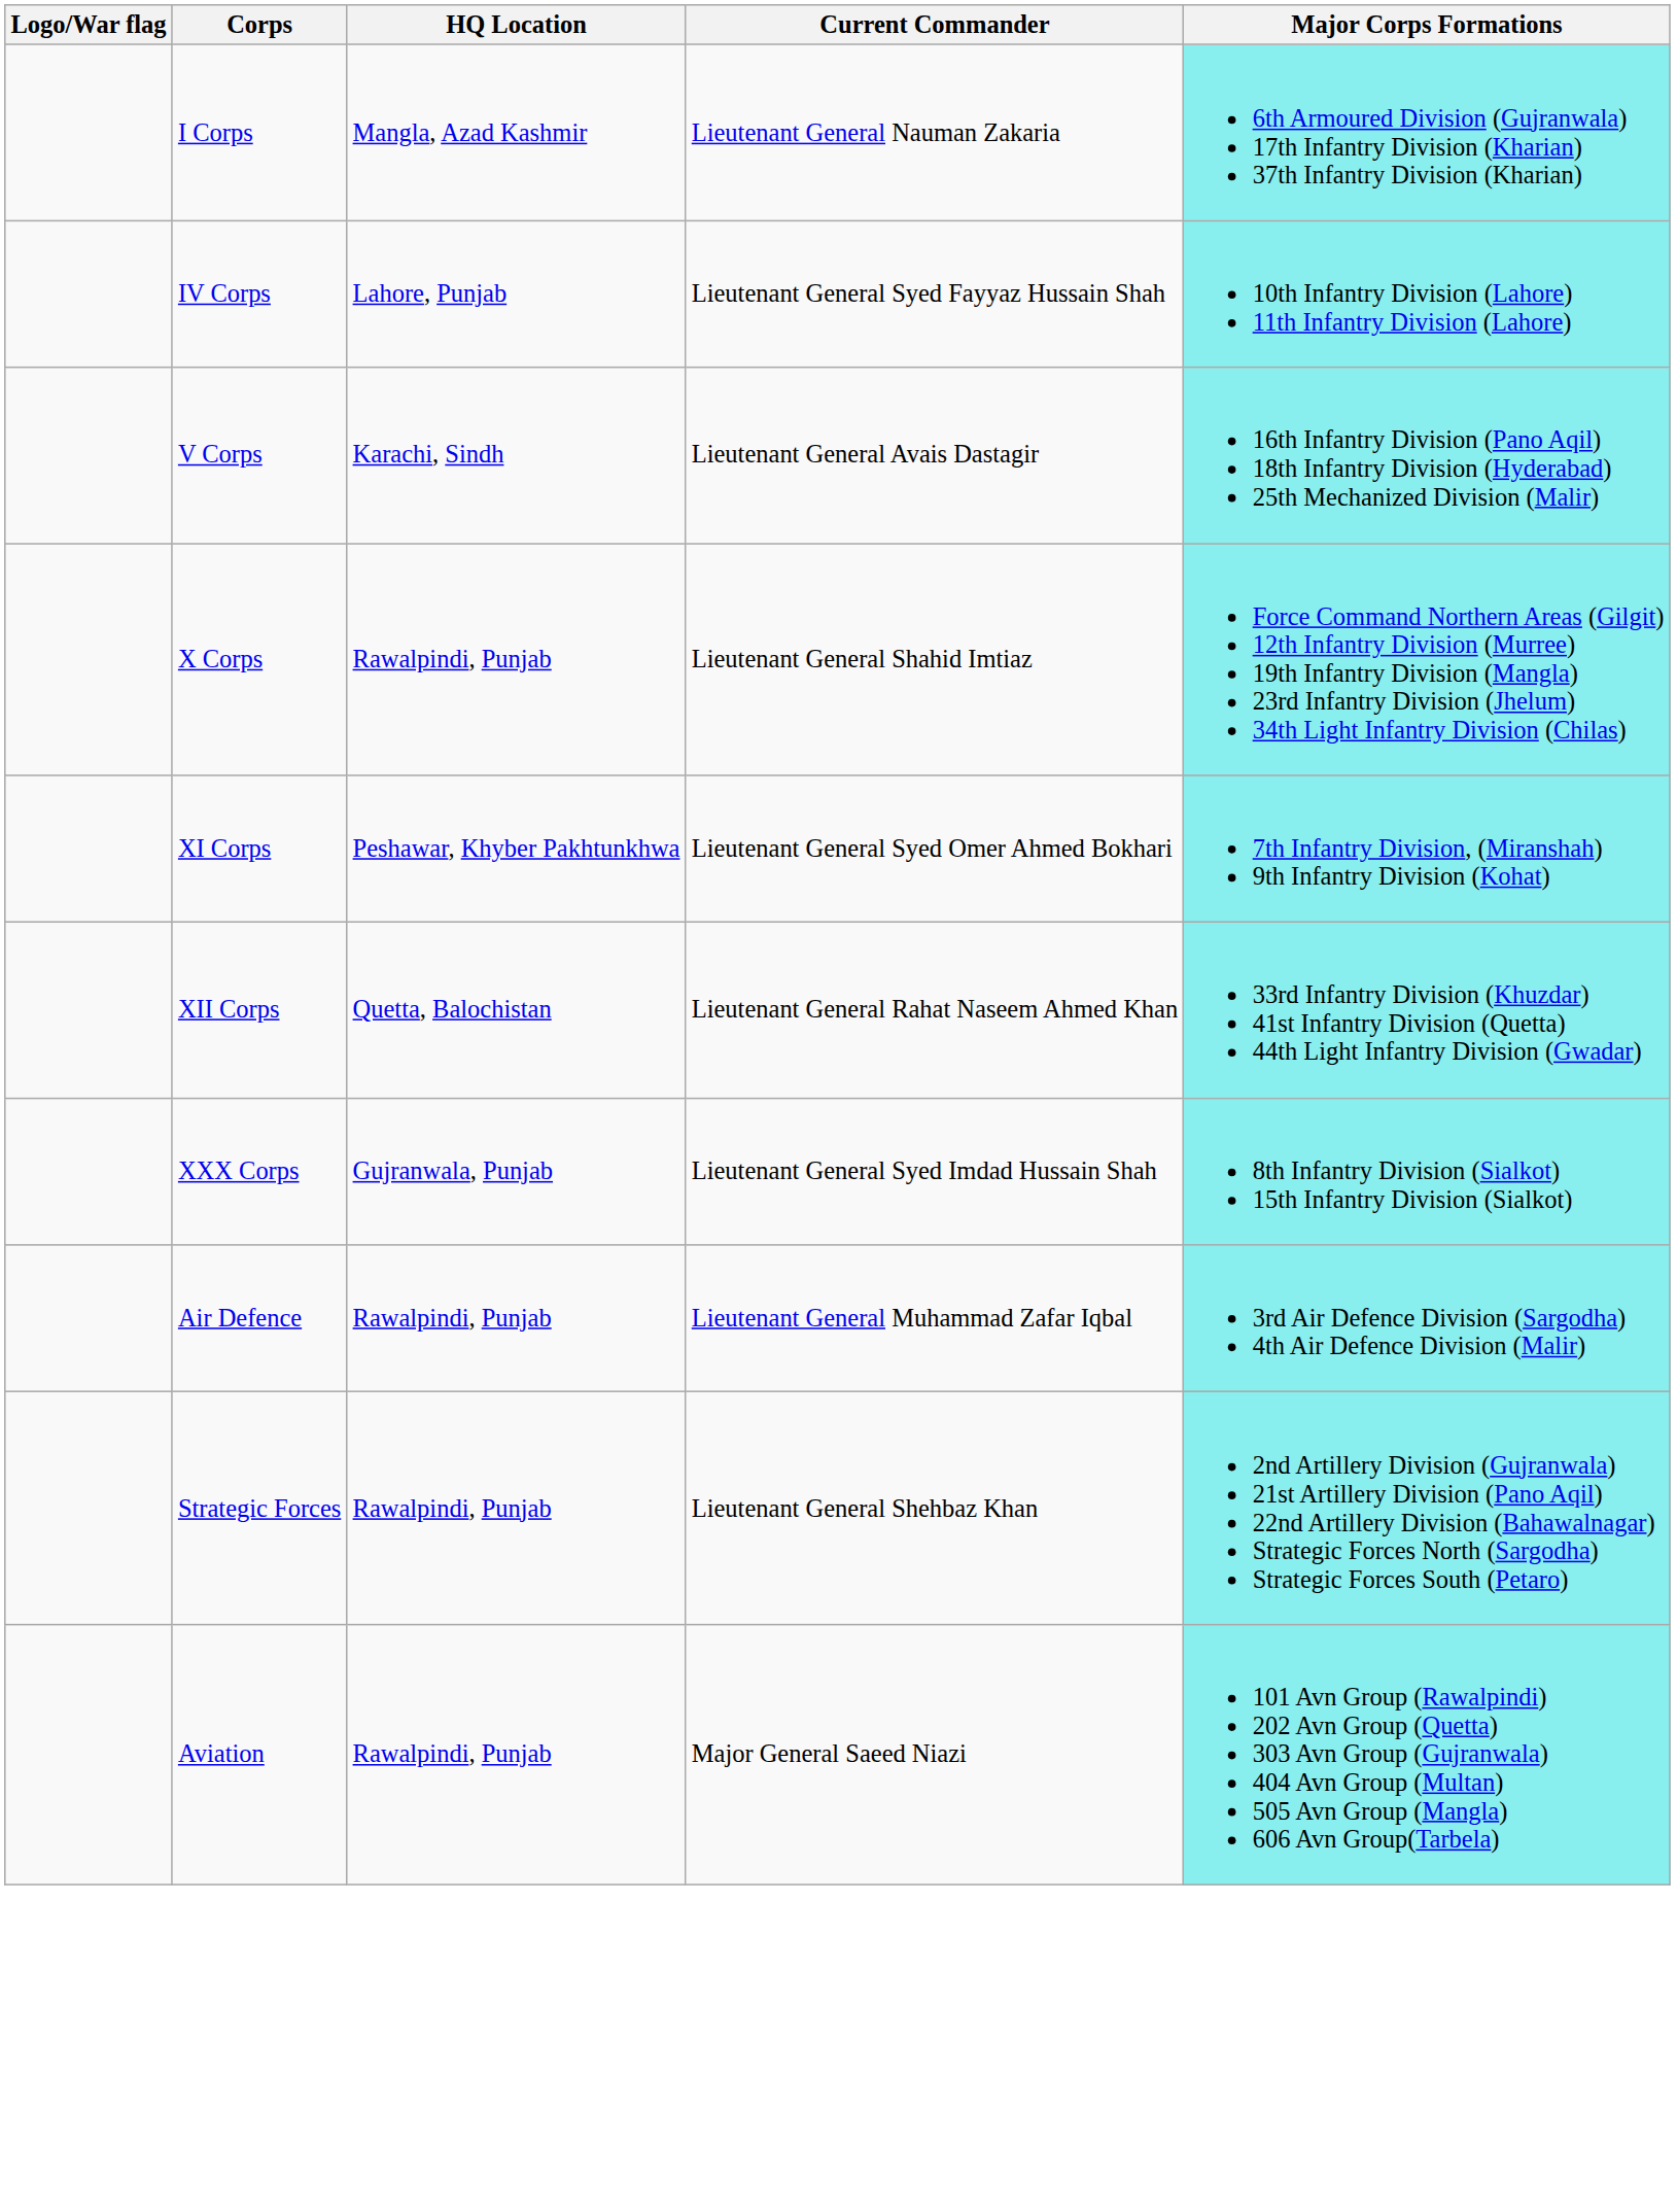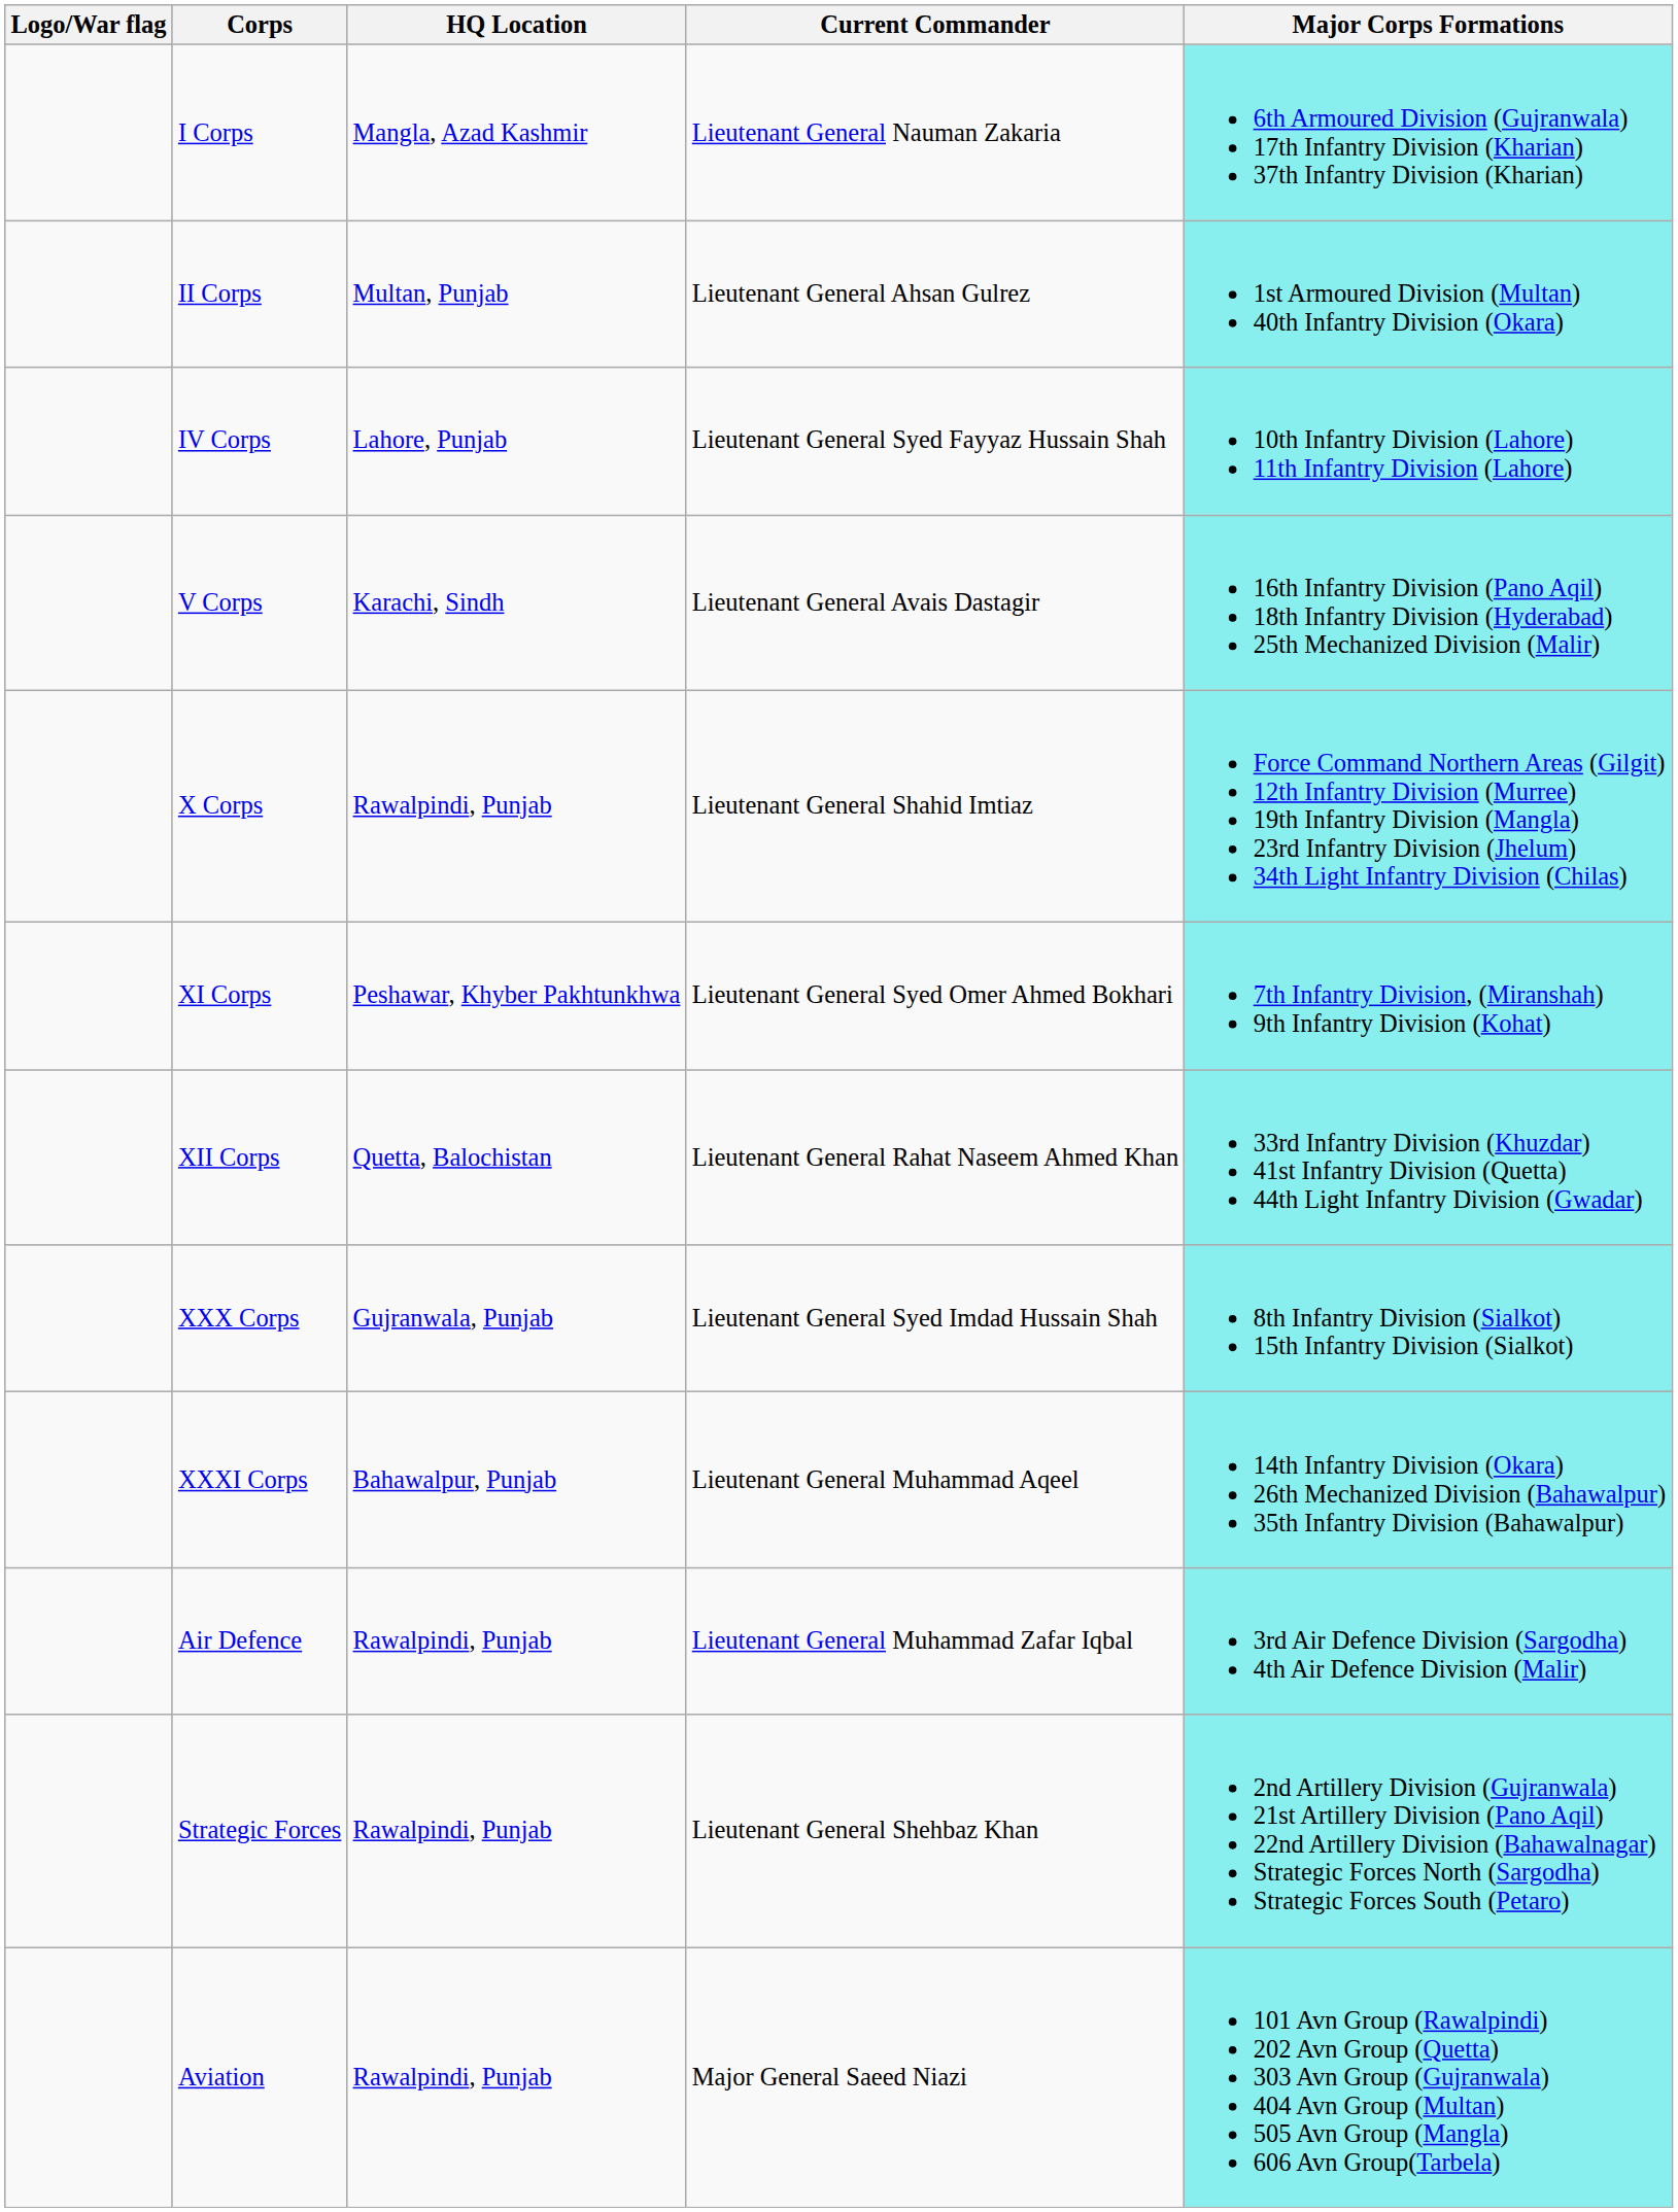+ row: II Corps | Multan, Punjab | Lieutenant General Ahsan Gulrez | 1st Armoured Division (Multan) 40th Infantry Division (Okara)
+ row: XXXI Corps | Bahawalpur, Punjab | Lieutenant General Muhammad Aqeel | 14th Infantry Division (Okara) 26th Mechanized Division (Bahawalpur) 35th Infantry Division (Bahawalpur)
